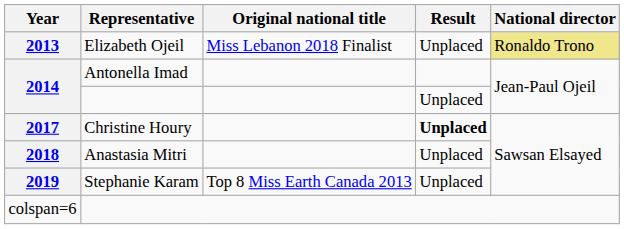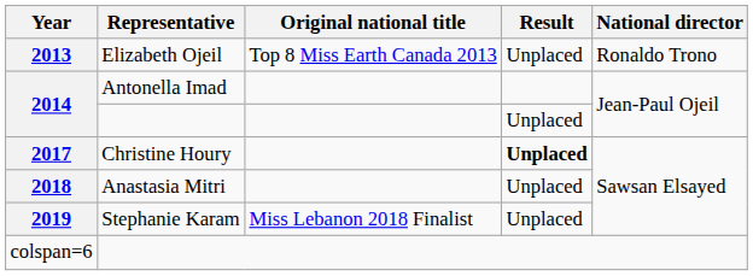2013 | Original national title: Miss Lebanon 2018 Finalist -> Top 8 Miss Earth Canada 2013
2013 | National director: khaki background -> no background
2019 | Original national title: Top 8 Miss Earth Canada 2013 -> Miss Lebanon 2018 Finalist
